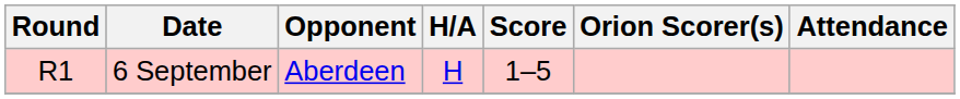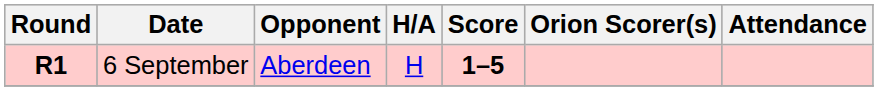6 September | Round: normal -> bold
6 September | Score: normal -> bold
